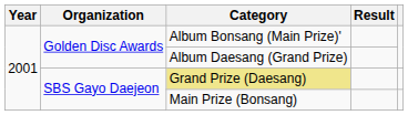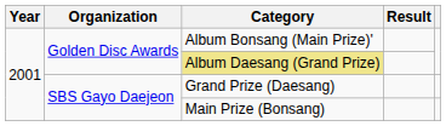Album Daesang (Grand Prize) | Category: no background -> khaki background
Grand Prize (Daesang) | Category: khaki background -> no background
